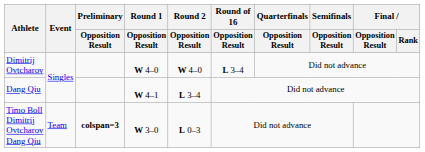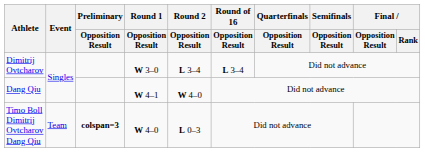Dimitrij Ovtcharov | Round 1 / Opposition Result: W 4–0 -> W 3–0
Dimitrij Ovtcharov | Round 2 / Opposition Result: W 4–0 -> L 3–4
Dang Qiu | Round 2 / Opposition Result: L 3–4 -> W 4–0
Timo Boll Dimitrij Ovtcharov Dang Qiu | Round 1 / Opposition Result: W 3–0 -> W 4–0
